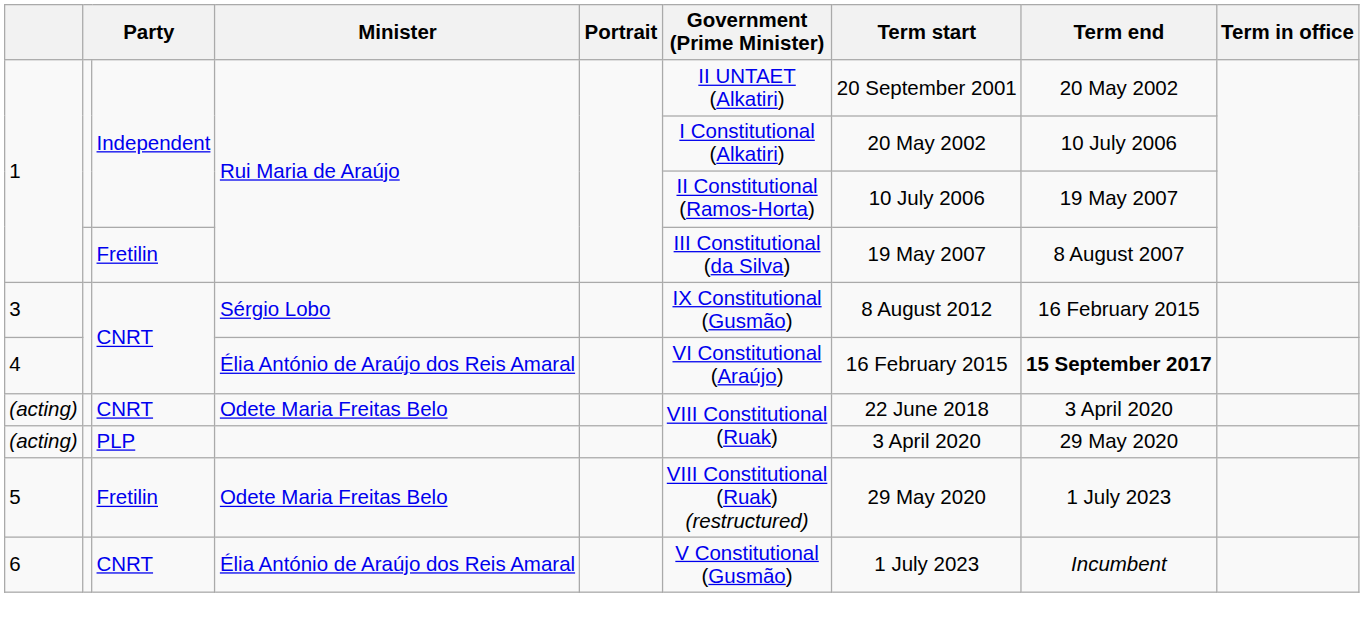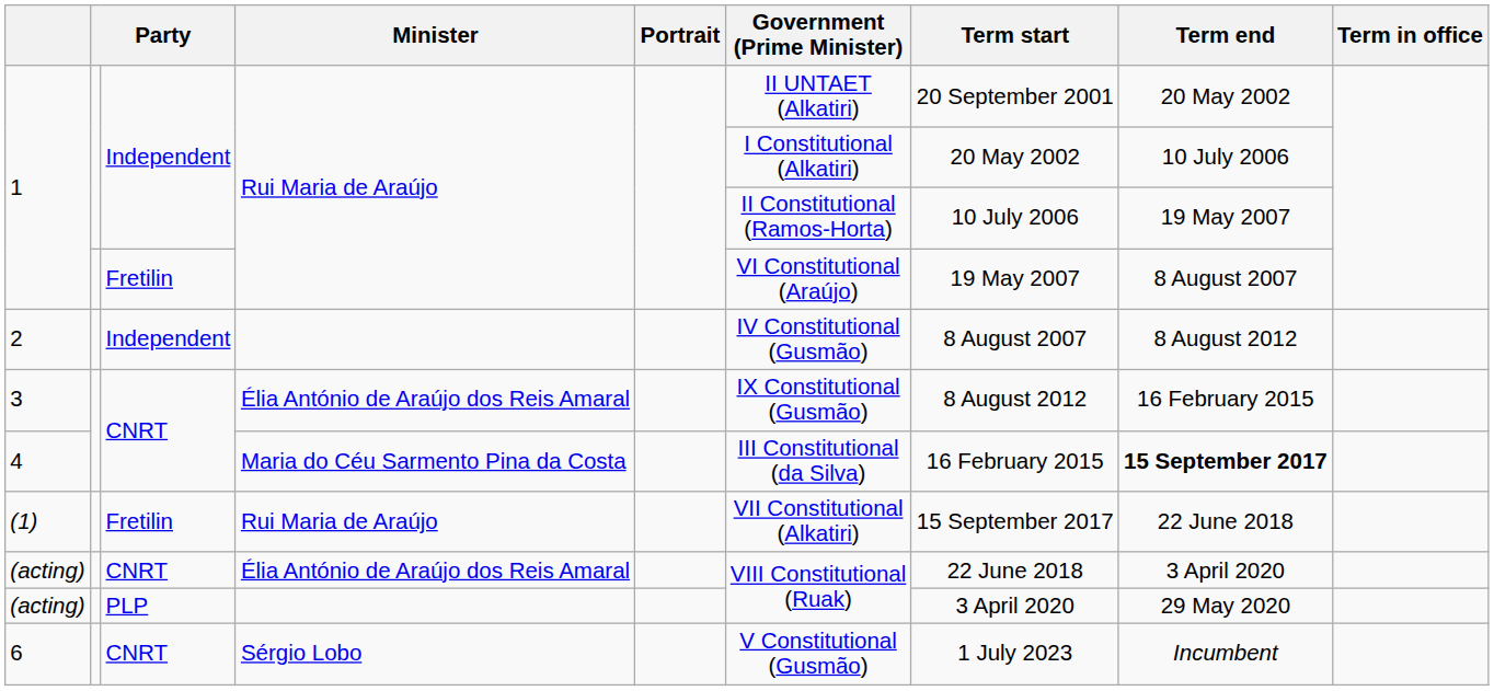1 / Fretilin | Government (Prime Minister): III Constitutional (da Silva) -> VI Constitutional (Araújo)
+ row: 2 | Independent | IV Constitutional (Gusmão) | 8 August 2007 | 8 August 2012
3 | Minister: Sérgio Lobo -> Élia António de Araújo dos Reis Amaral
4 | Minister: Élia António de Araújo dos Reis Amaral -> Maria do Céu Sarmento Pina da Costa
4 | Government (Prime Minister): VI Constitutional (Araújo) -> III Constitutional (da Silva)
+ row: (1) | Fretilin | Rui Maria de Araújo | VII Constitutional (Alkatiri) | 15 September 2017 | 22 June 2018
(acting) / CNRT | Minister: Odete Maria Freitas Belo -> Élia António de Araújo dos Reis Amaral
- row: 5 | Fretilin | Odete Maria Freitas Belo | VIII Constitutional (Ruak) (restructured) | 29 May 2020 | 1 July 2023
6 | Minister: Élia António de Araújo dos Reis Amaral -> Sérgio Lobo
